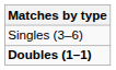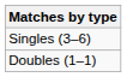row 3 | column 1: bold -> normal
